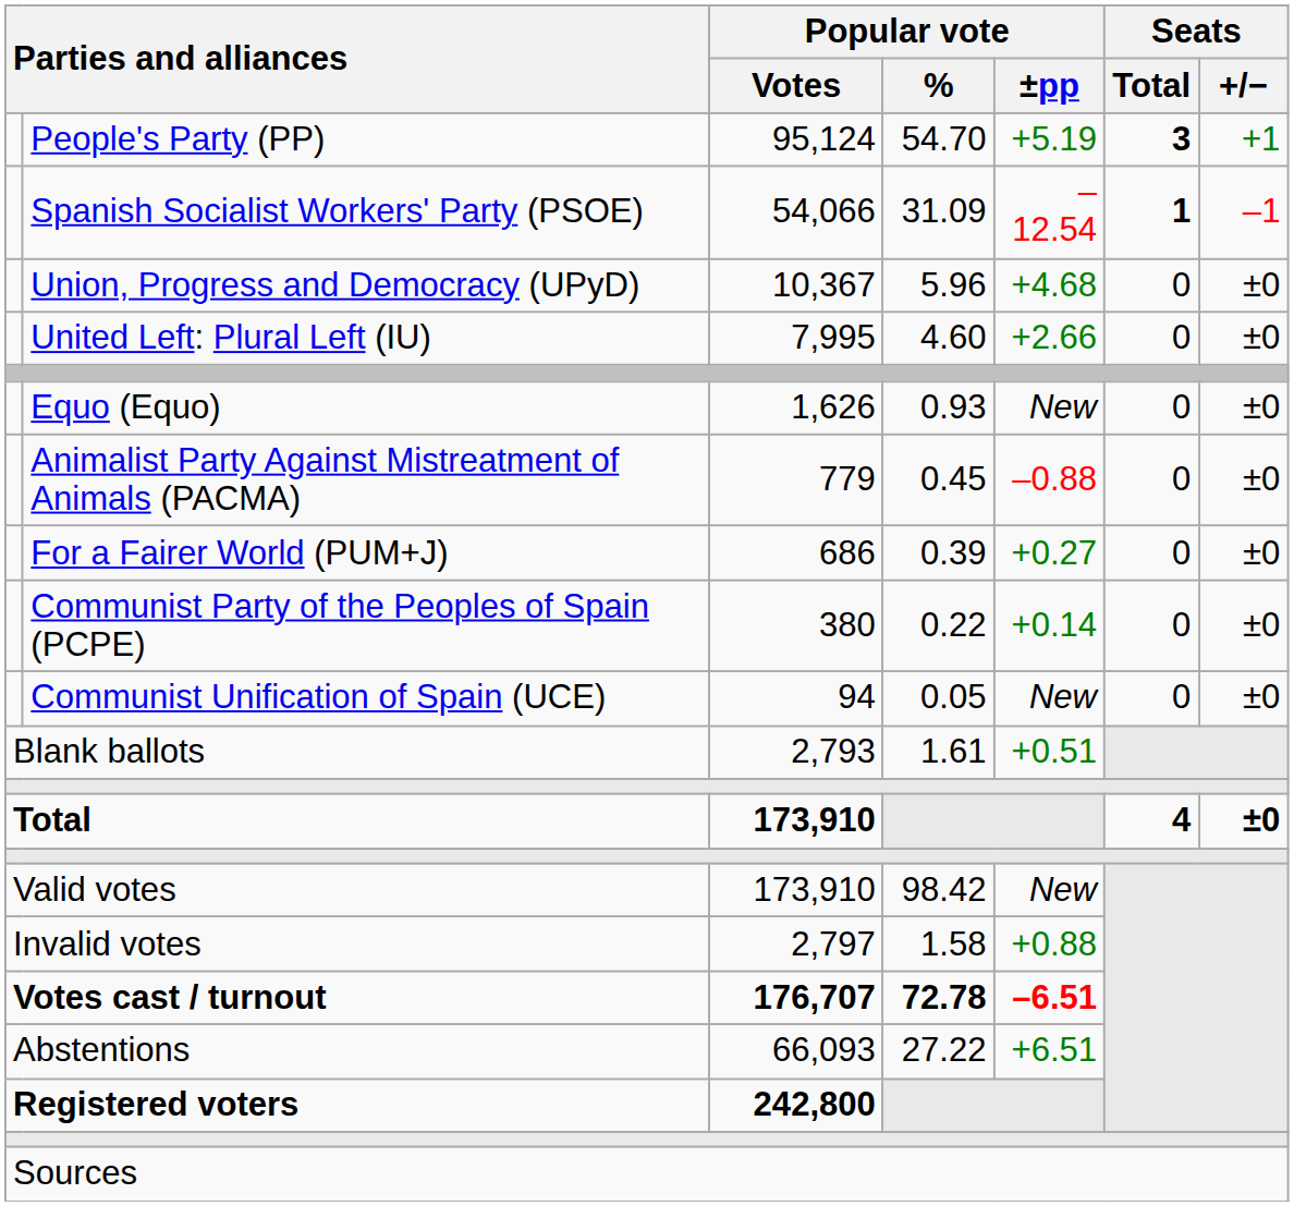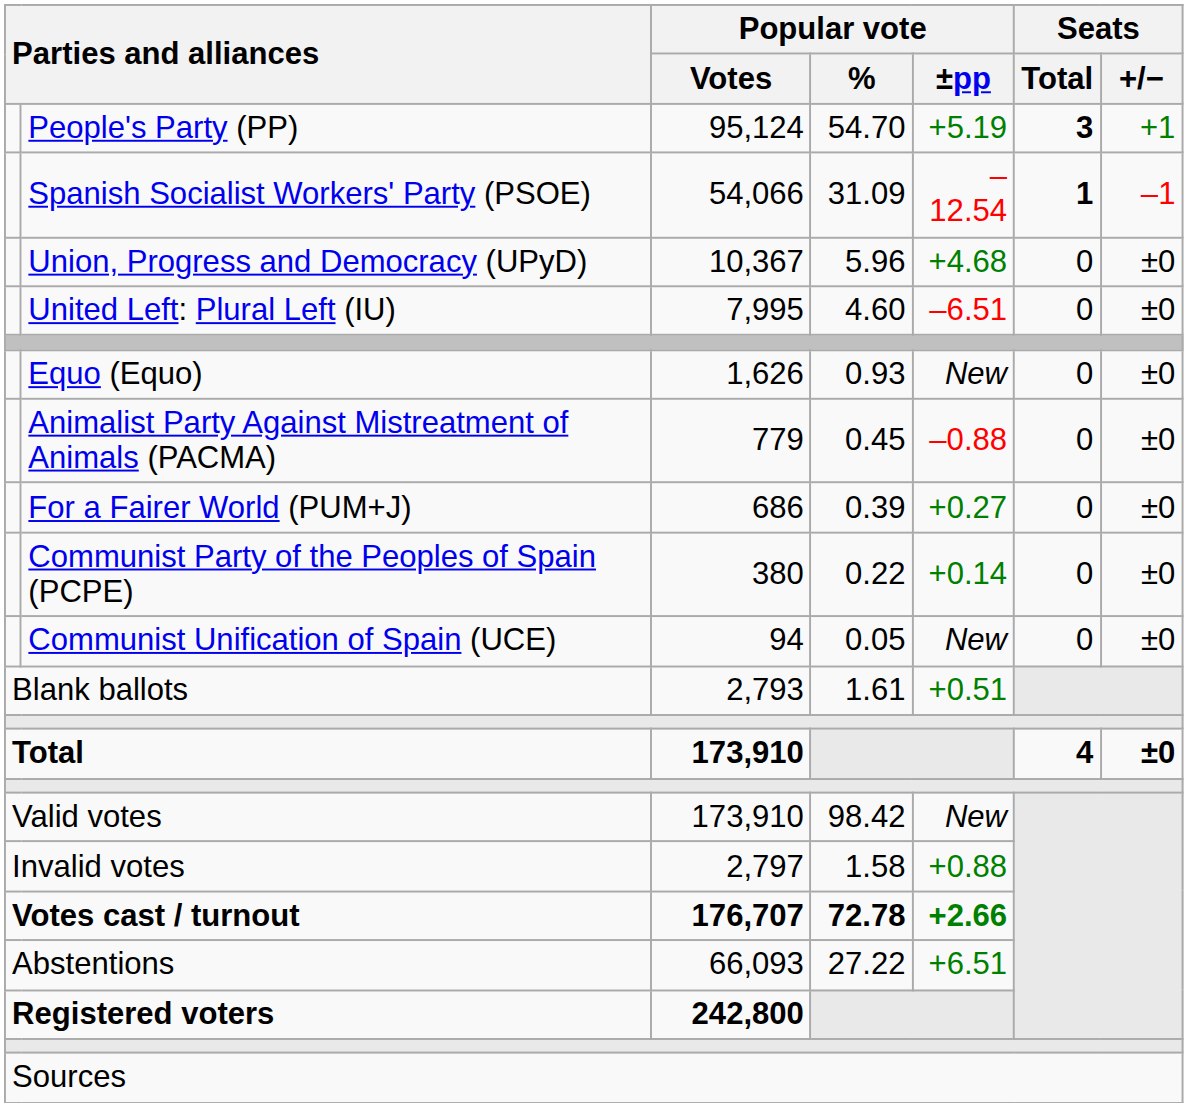United Left: Plural Left (IU) | Popular vote / ±pp: +2.66 -> –6.51
Votes cast / turnout | Popular vote / ±pp: –6.51 -> +2.66
